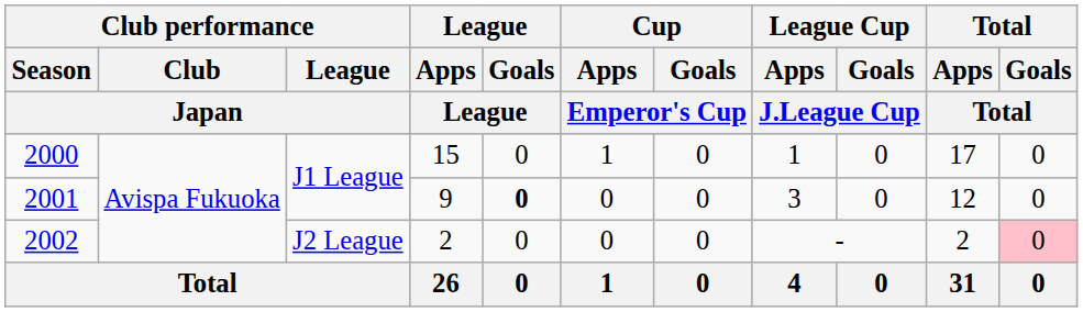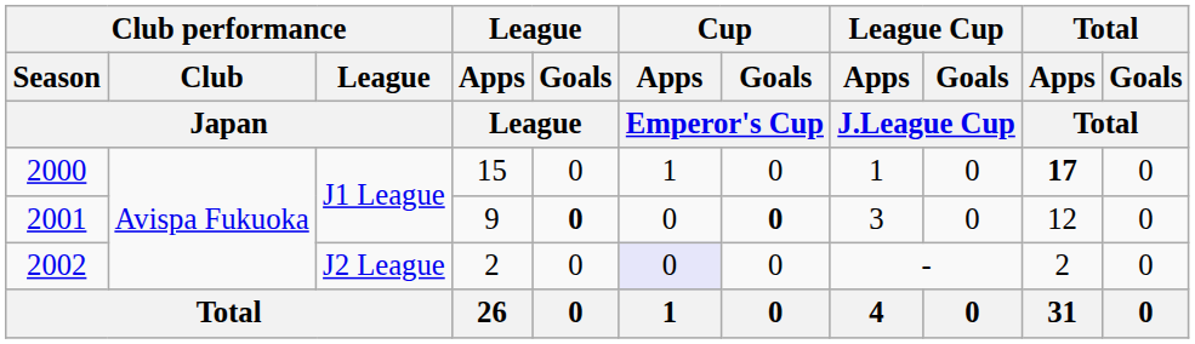2000 | Total / Apps / Total: normal -> bold
2001 | Cup / Goals / Emperor's Cup: normal -> bold
2002 | Cup / Apps / Emperor's Cup: no background -> lavender background
2002 | Total / Goals / Total: pink background -> no background
